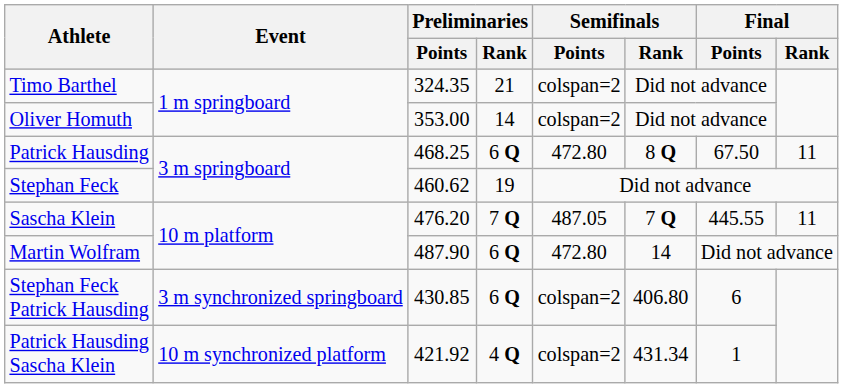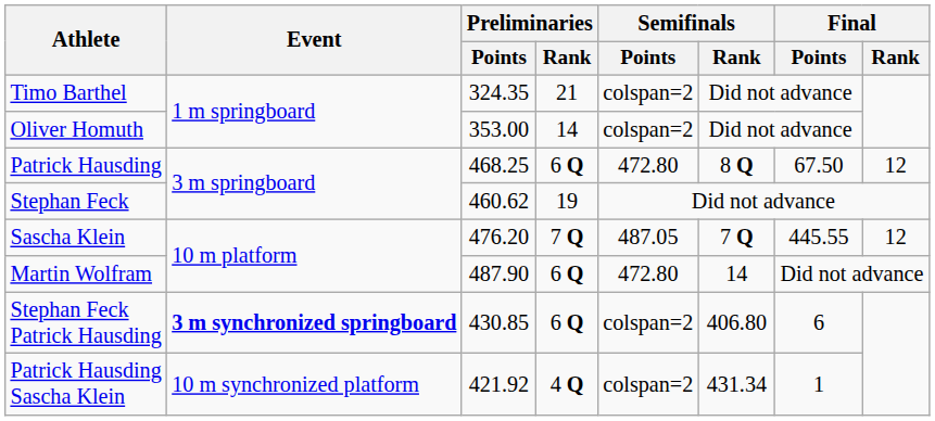Patrick Hausding | Final / Rank: 11 -> 12
Sascha Klein | Final / Rank: 11 -> 12
Stephan Feck Patrick Hausding | Event: normal -> bold
